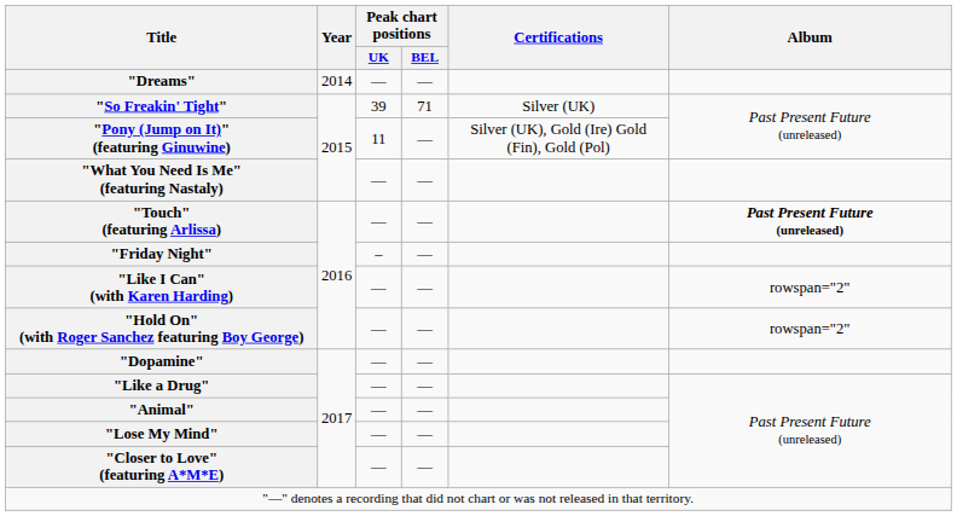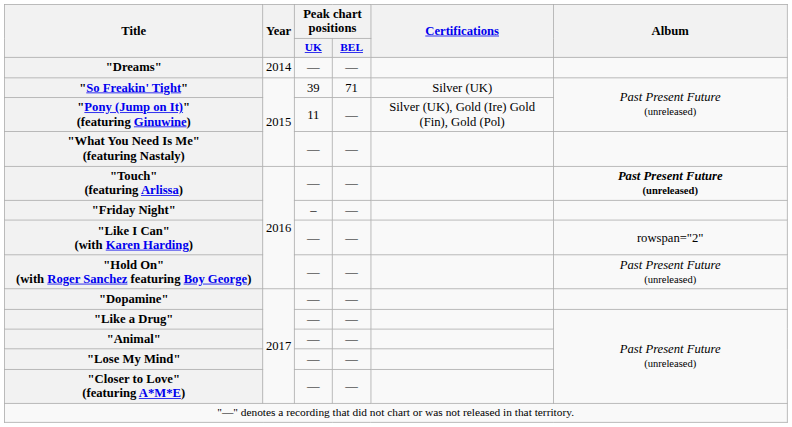"Hold On" (with Roger Sanchez featuring Boy George) | Album: rowspan="2" -> Past Present Future (unreleased)
